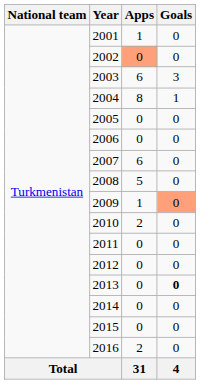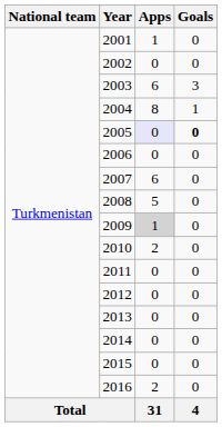2002 | Apps: lightsalmon background -> no background
2005 | Apps: no background -> lavender background
2005 | Goals: normal -> bold
2009 | Apps: no background -> lightgrey background
2009 | Goals: lightsalmon background -> no background
2013 | Goals: bold -> normal
